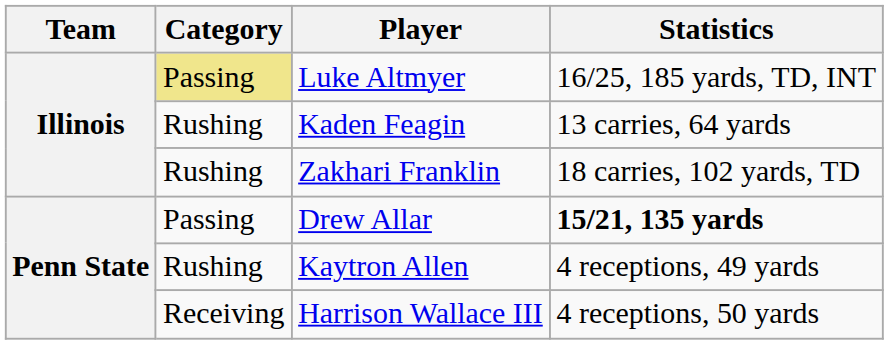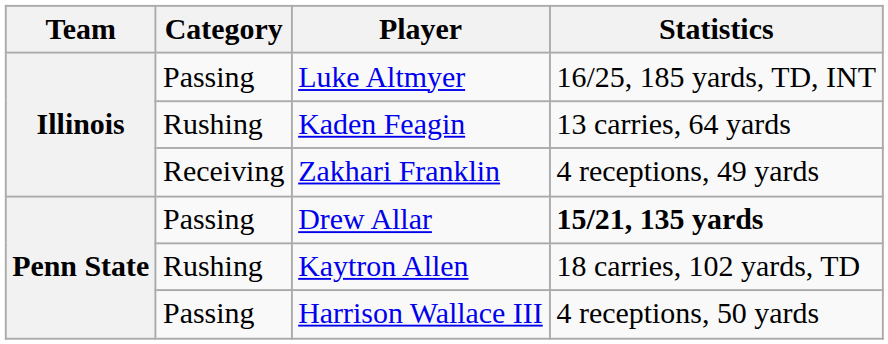Luke Altmyer | Category: khaki background -> no background
Zakhari Franklin | Category: Rushing -> Receiving
Zakhari Franklin | Statistics: 18 carries, 102 yards, TD -> 4 receptions, 49 yards
Kaytron Allen | Statistics: 4 receptions, 49 yards -> 18 carries, 102 yards, TD
Harrison Wallace III | Category: Receiving -> Passing
